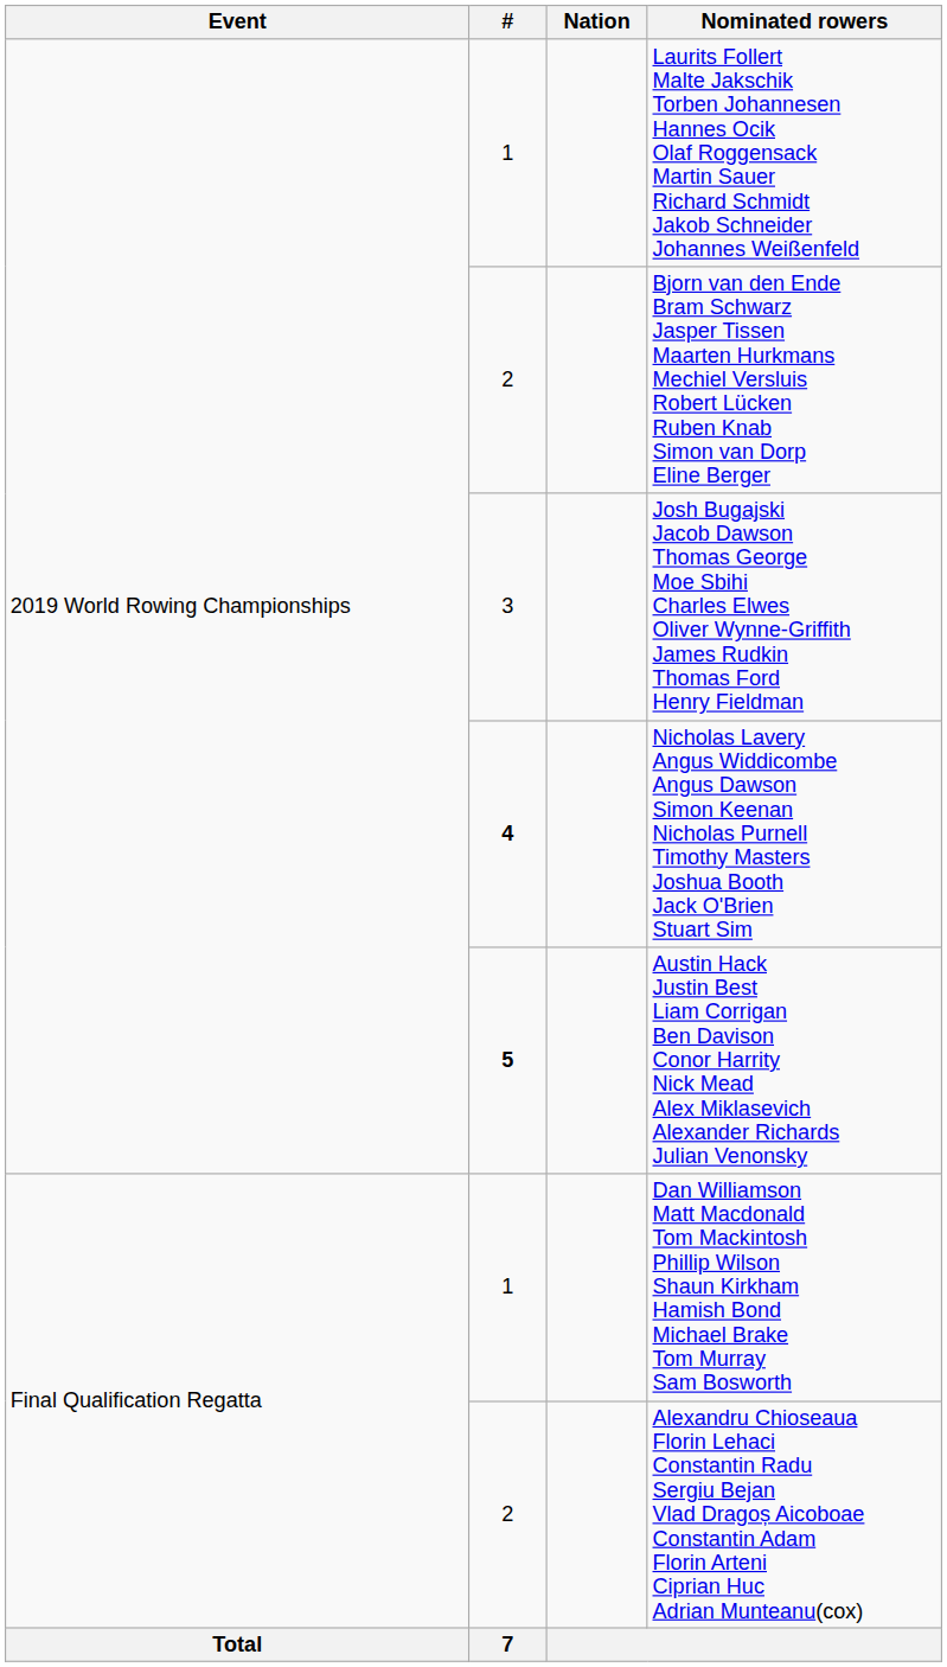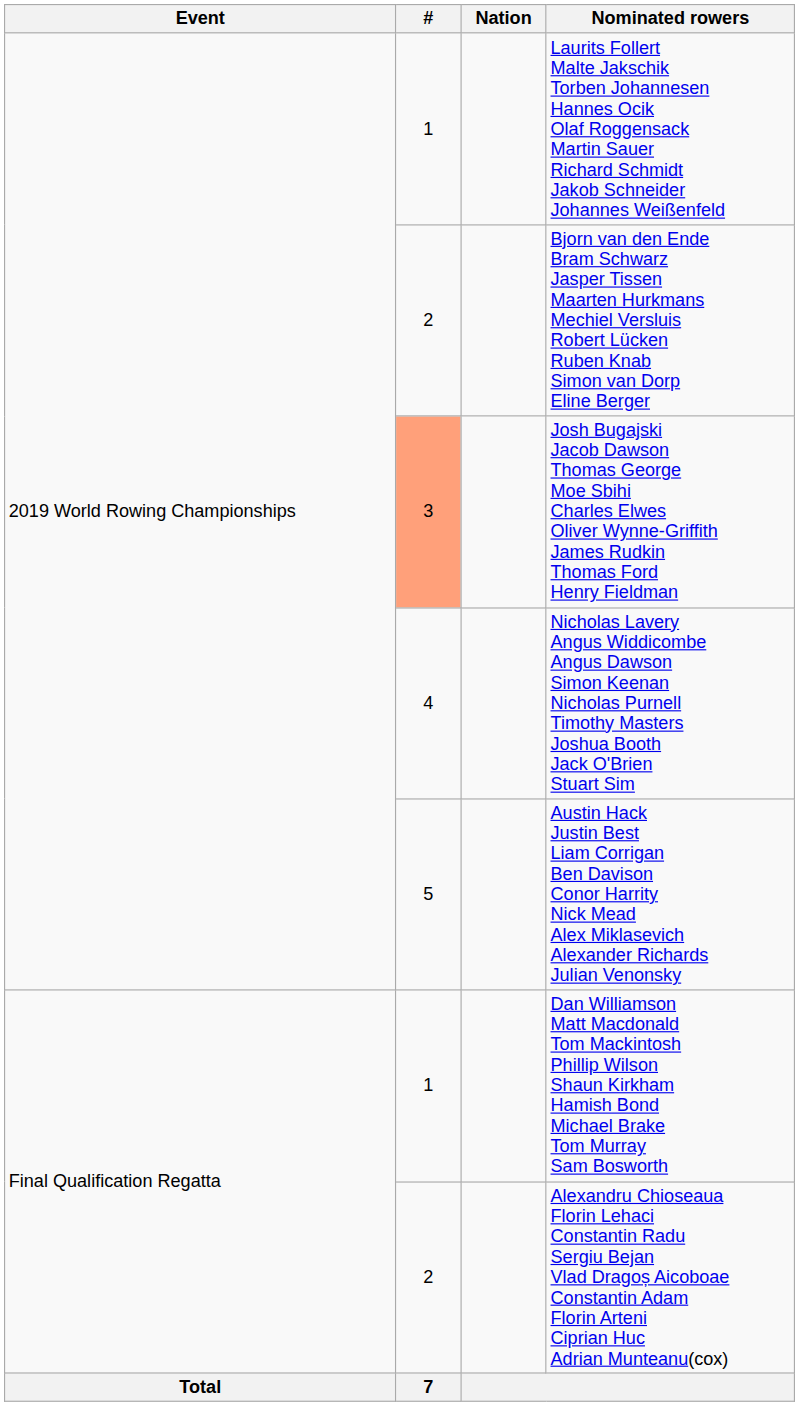row 4 | #: no background -> lightsalmon background
row 5 | #: bold -> normal
row 6 | #: bold -> normal
